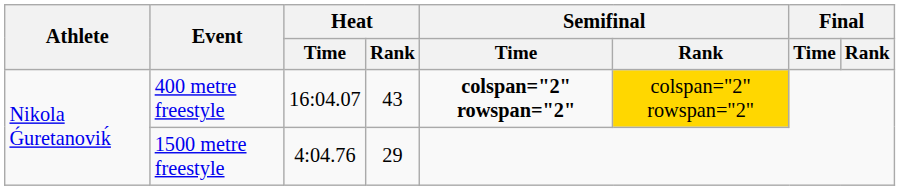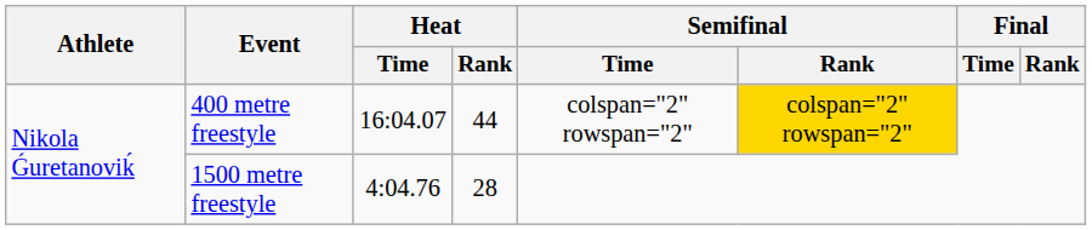400 metre freestyle | Heat / Rank: 43 -> 44
400 metre freestyle | Semifinal / Time: bold -> normal
1500 metre freestyle | Heat / Rank: 29 -> 28
